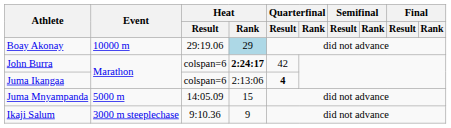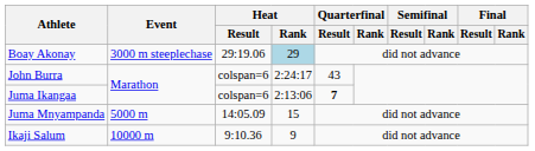Boay Akonay | Event: 10000 m -> 3000 m steeplechase
John Burra | Heat / Rank: bold -> normal
John Burra | Quarterfinal / Result: 42 -> 43
Juma Ikangaa | Quarterfinal / Result: 4 -> 7
Ikaji Salum | Event: 3000 m steeplechase -> 10000 m
